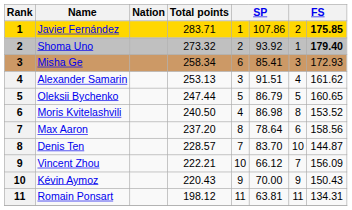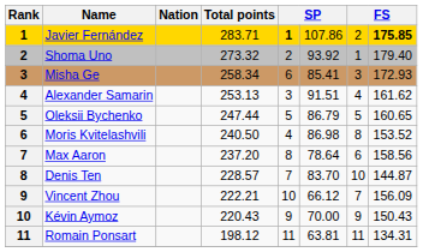Javier Fernández | column 5: normal -> bold
Shoma Uno | column 8: bold -> normal
